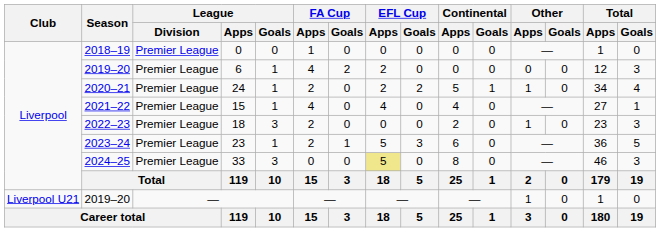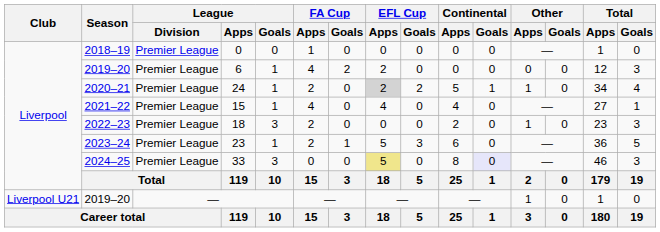24 | EFL Cup / Apps: no background -> lightgrey background
33 | Continental / Goals: no background -> lavender background
